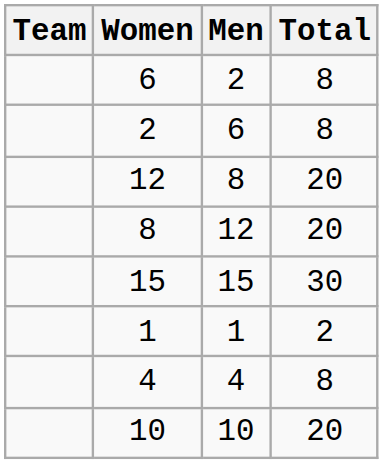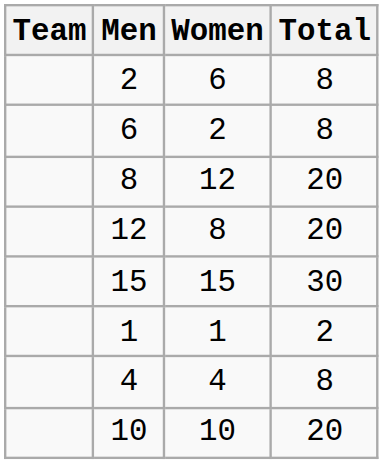columns swapped: Men <-> Women
